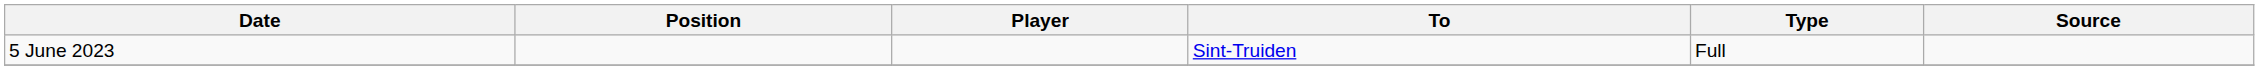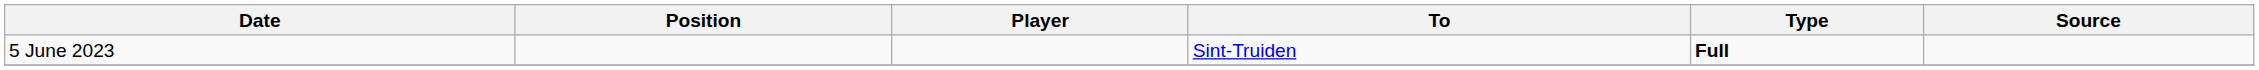5 June 2023 | Type: normal -> bold
